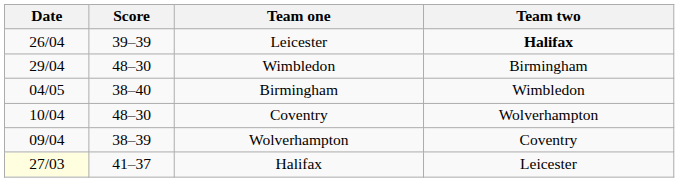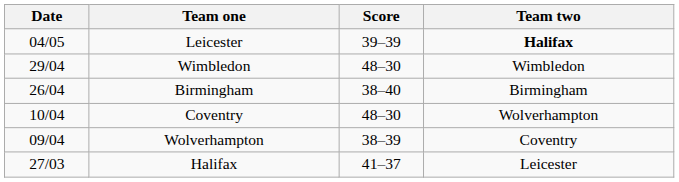columns swapped: Team one <-> Score
row 2 | Date: 26/04 -> 04/05
row 3 | Team two: Birmingham -> Wimbledon
row 4 | Date: 04/05 -> 26/04
row 4 | Team two: Wimbledon -> Birmingham
row 7 | Date: lightyellow background -> no background
